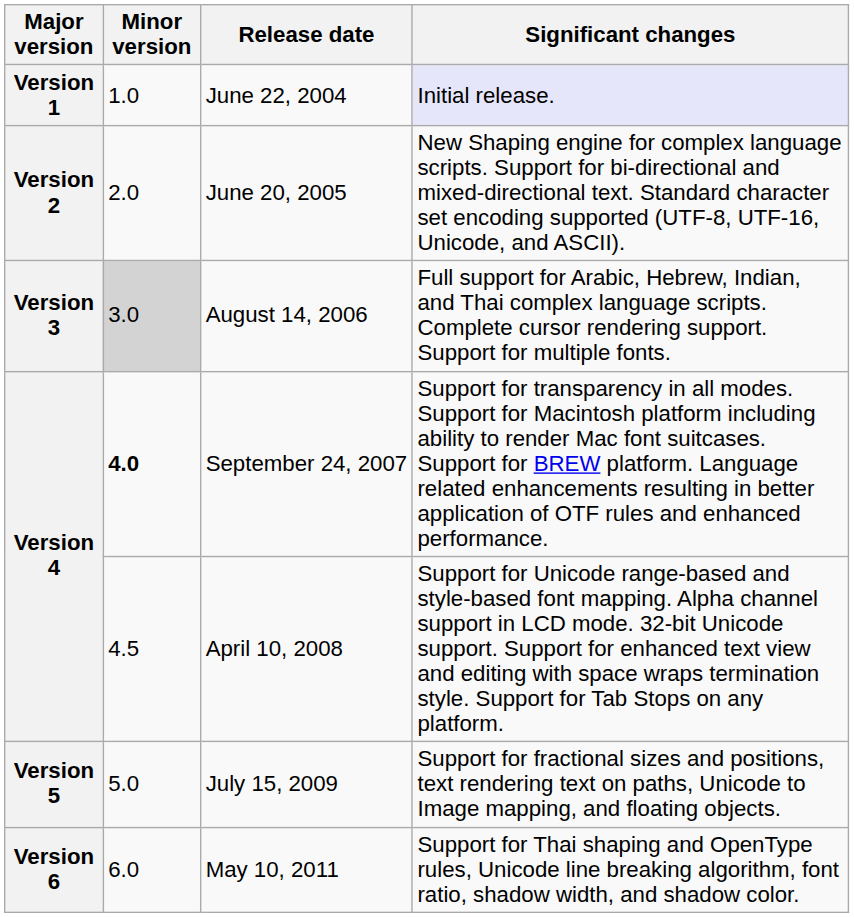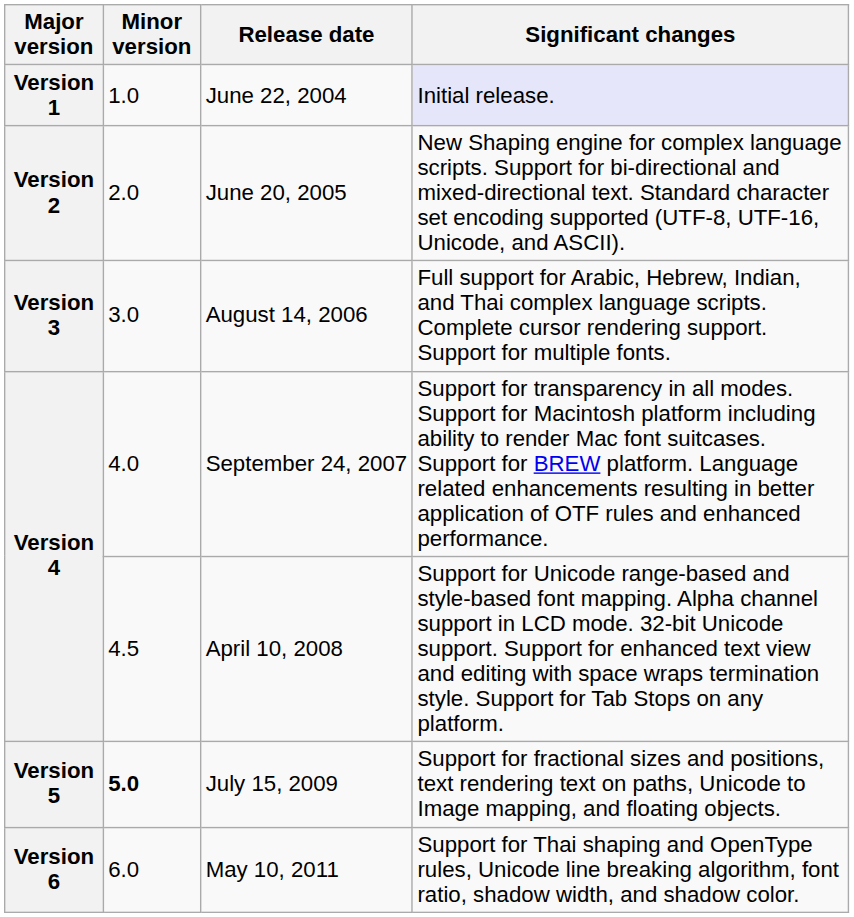August 14, 2006 | Minor version: lightgrey background -> no background
September 24, 2007 | Minor version: bold -> normal
July 15, 2009 | Minor version: normal -> bold
